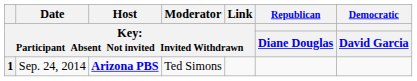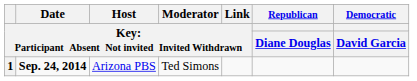1 | column 2: normal -> bold
1 | column 3: bold -> normal
